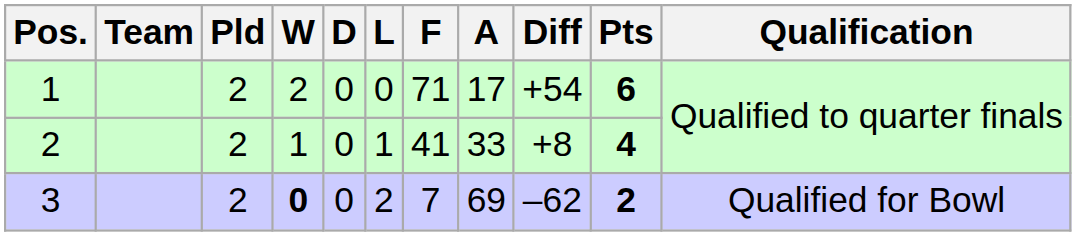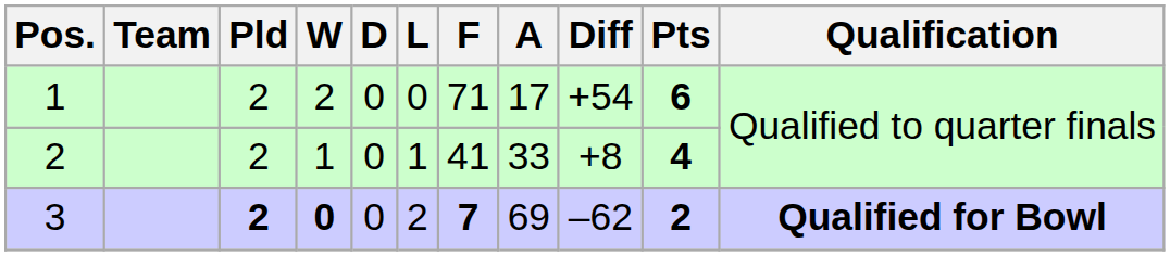3 | Pld: normal -> bold
3 | F: normal -> bold
3 | Qualification: normal -> bold
